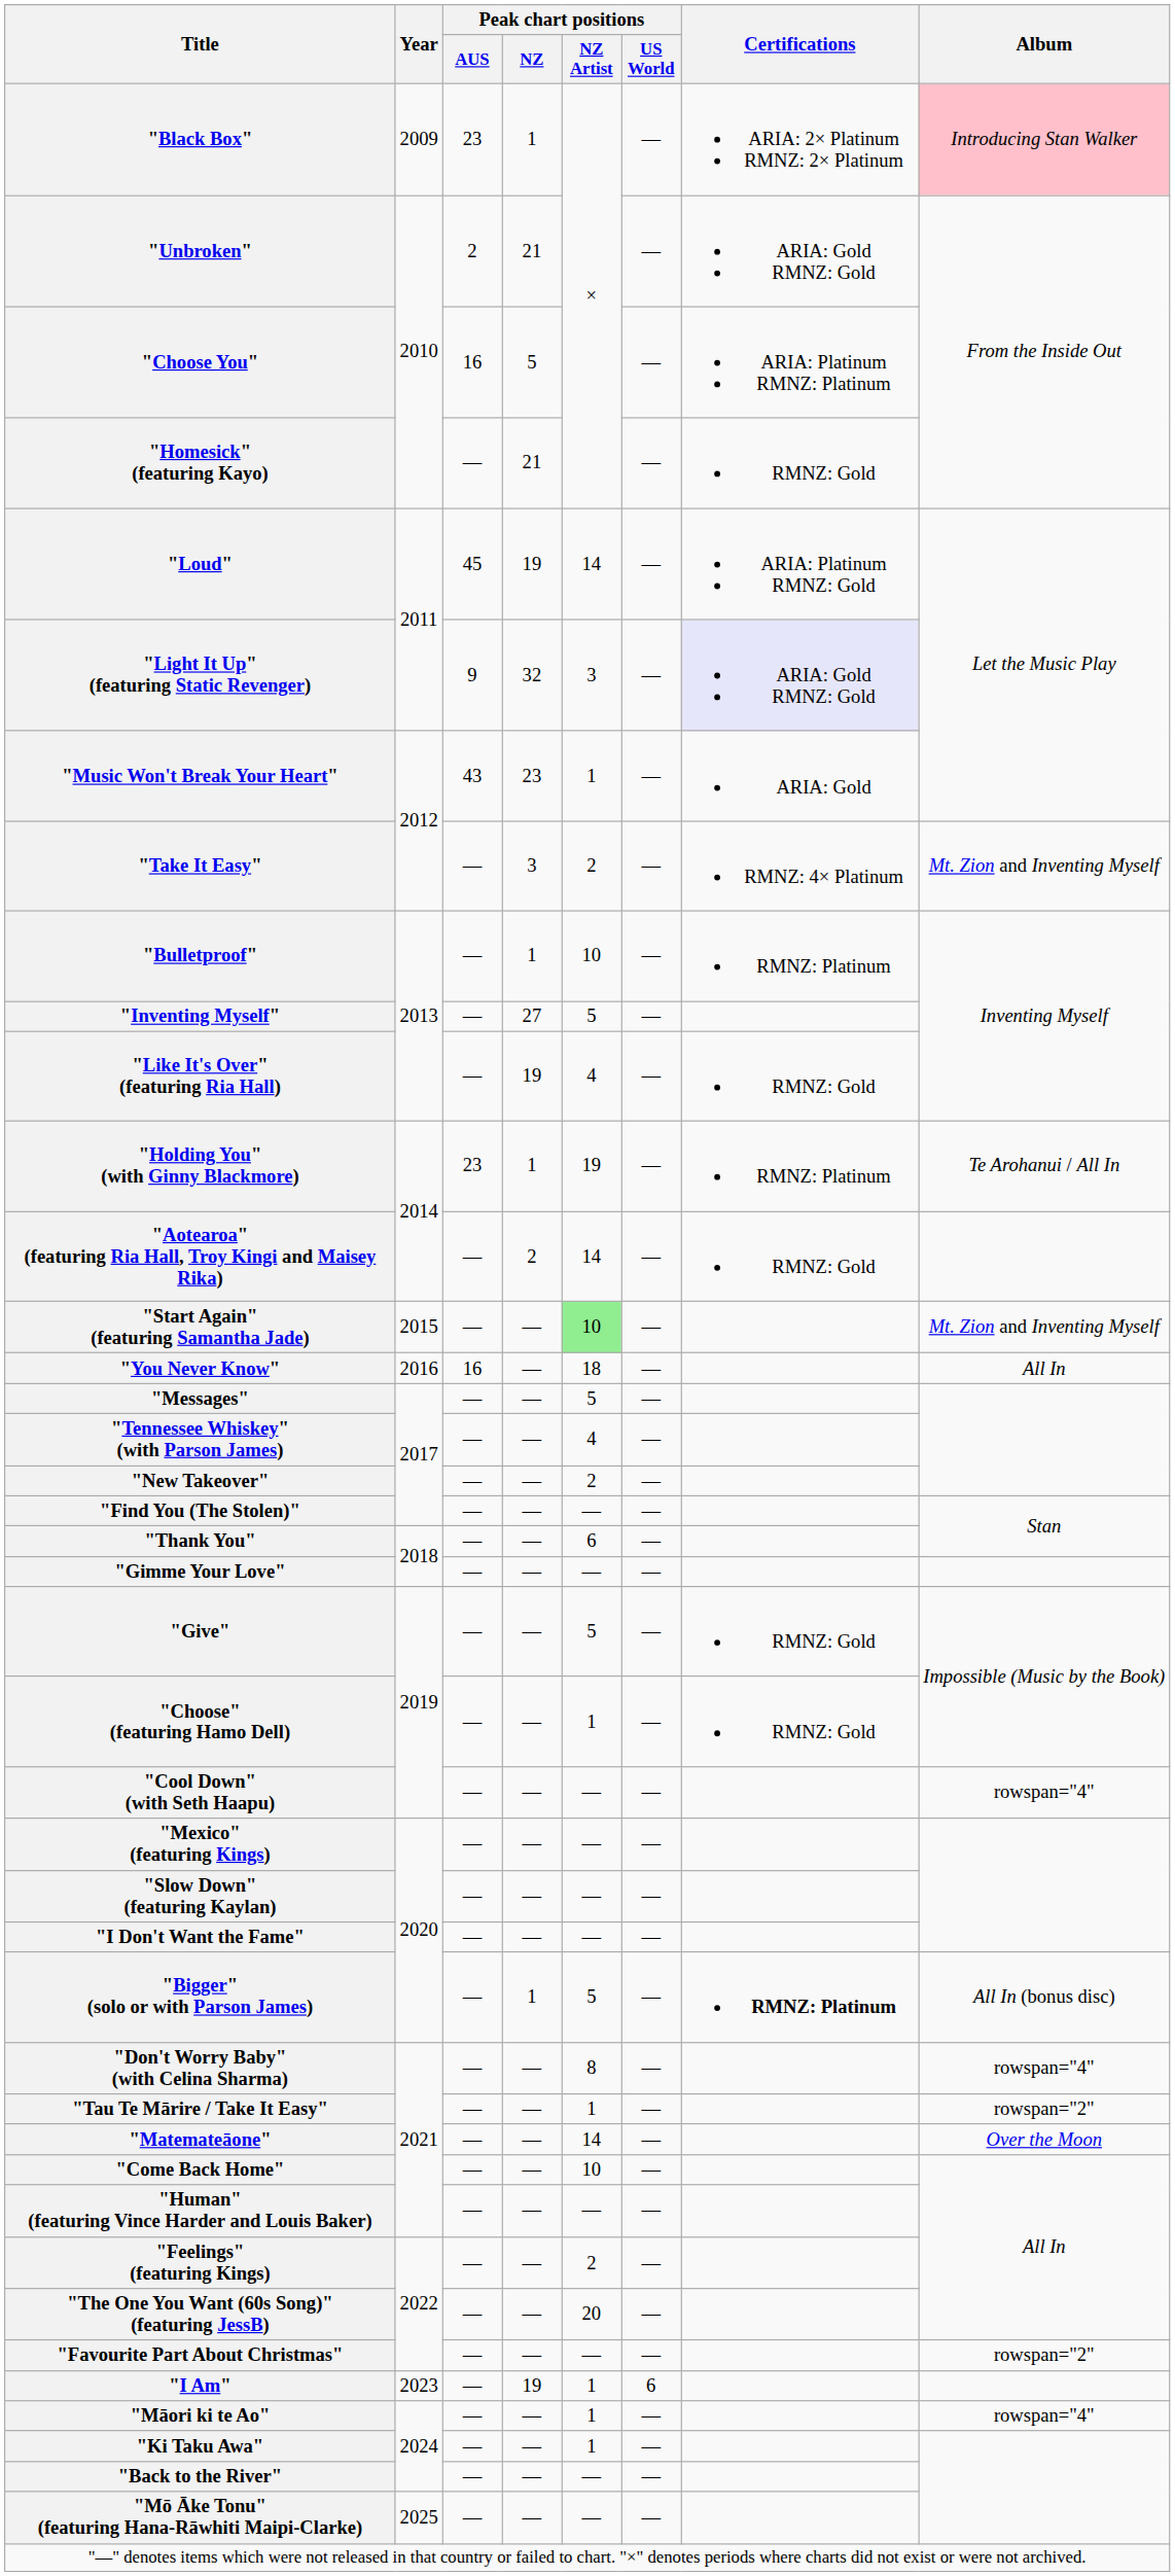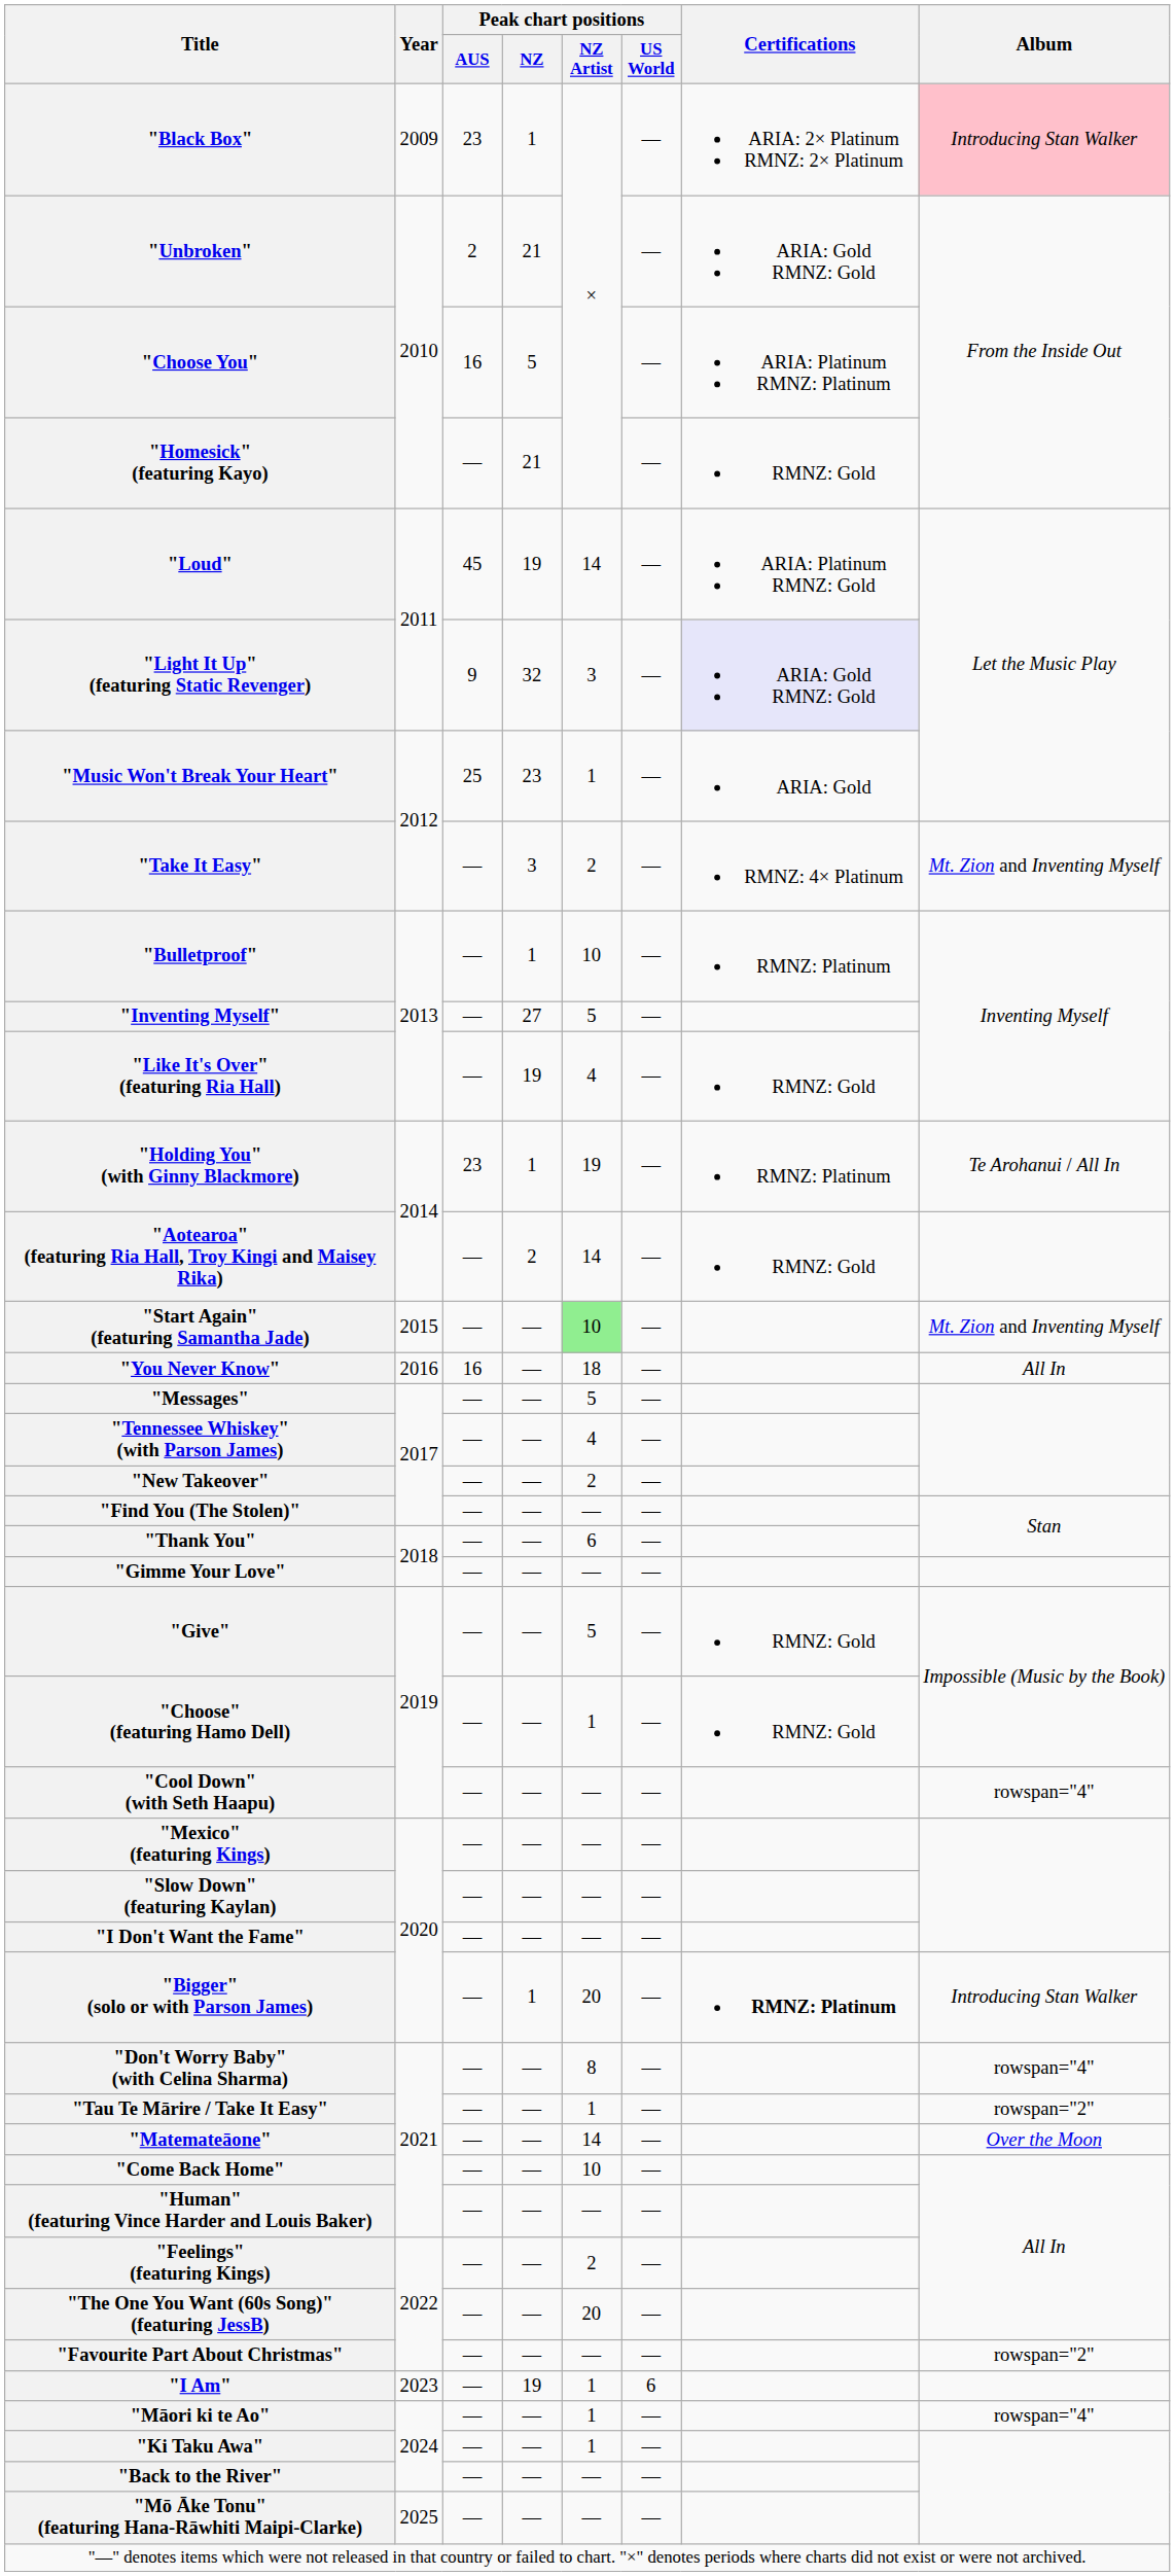"Music Won't Break Your Heart" | Peak chart positions / AUS: 43 -> 25
"Bigger" (solo or with Parson James) | Peak chart positions / NZ Artist: 5 -> 20
"Bigger" (solo or with Parson James) | Album: All In (bonus disc) -> Introducing Stan Walker
